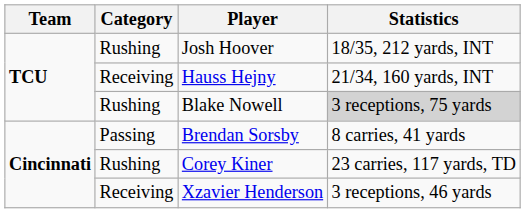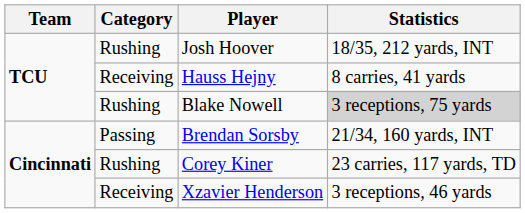Hauss Hejny | Statistics: 21/34, 160 yards, INT -> 8 carries, 41 yards
Brendan Sorsby | Statistics: 8 carries, 41 yards -> 21/34, 160 yards, INT
